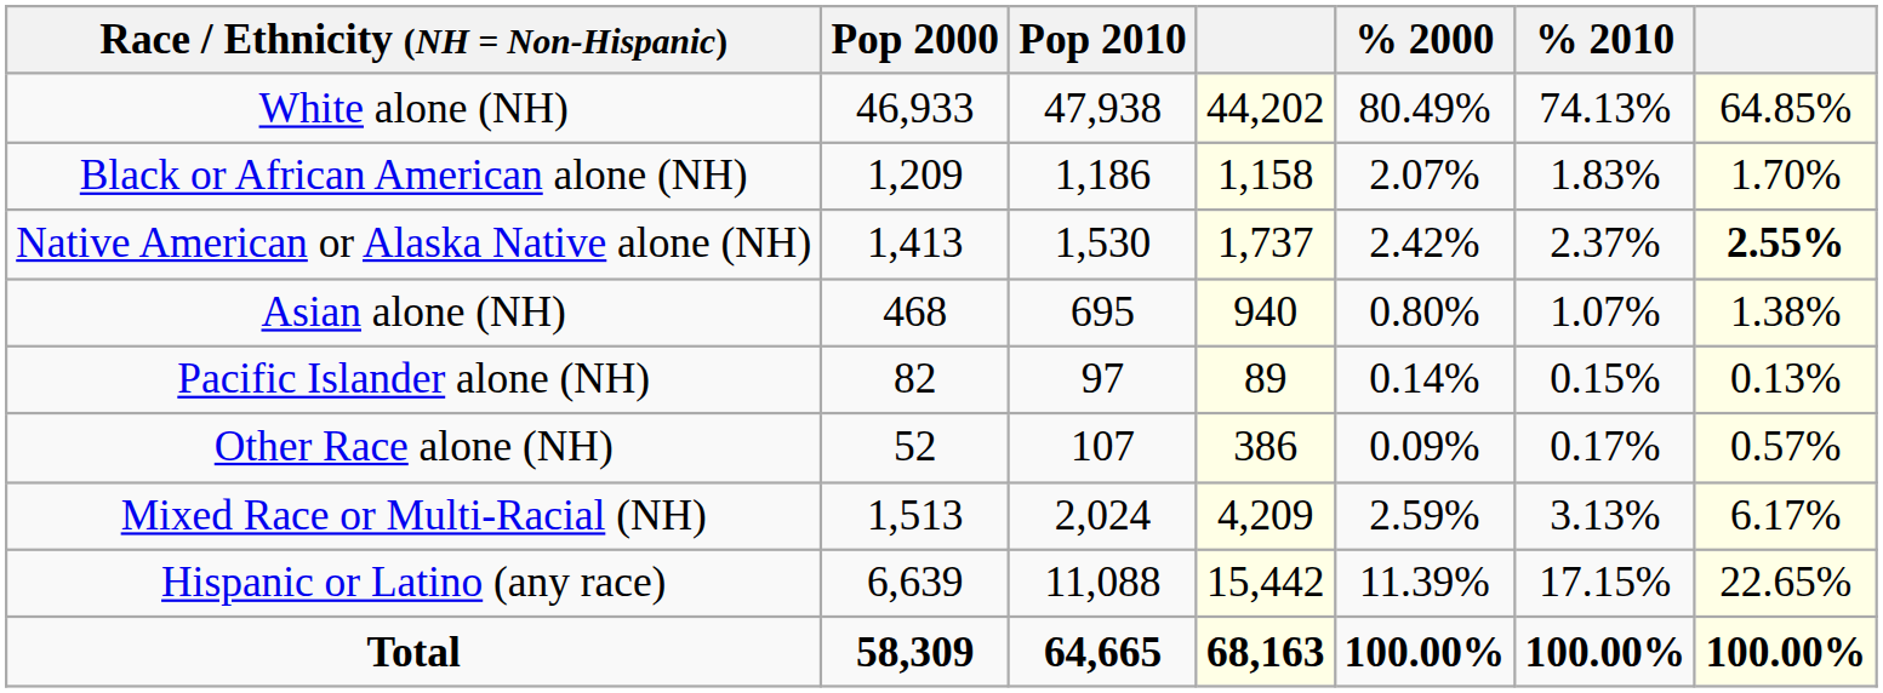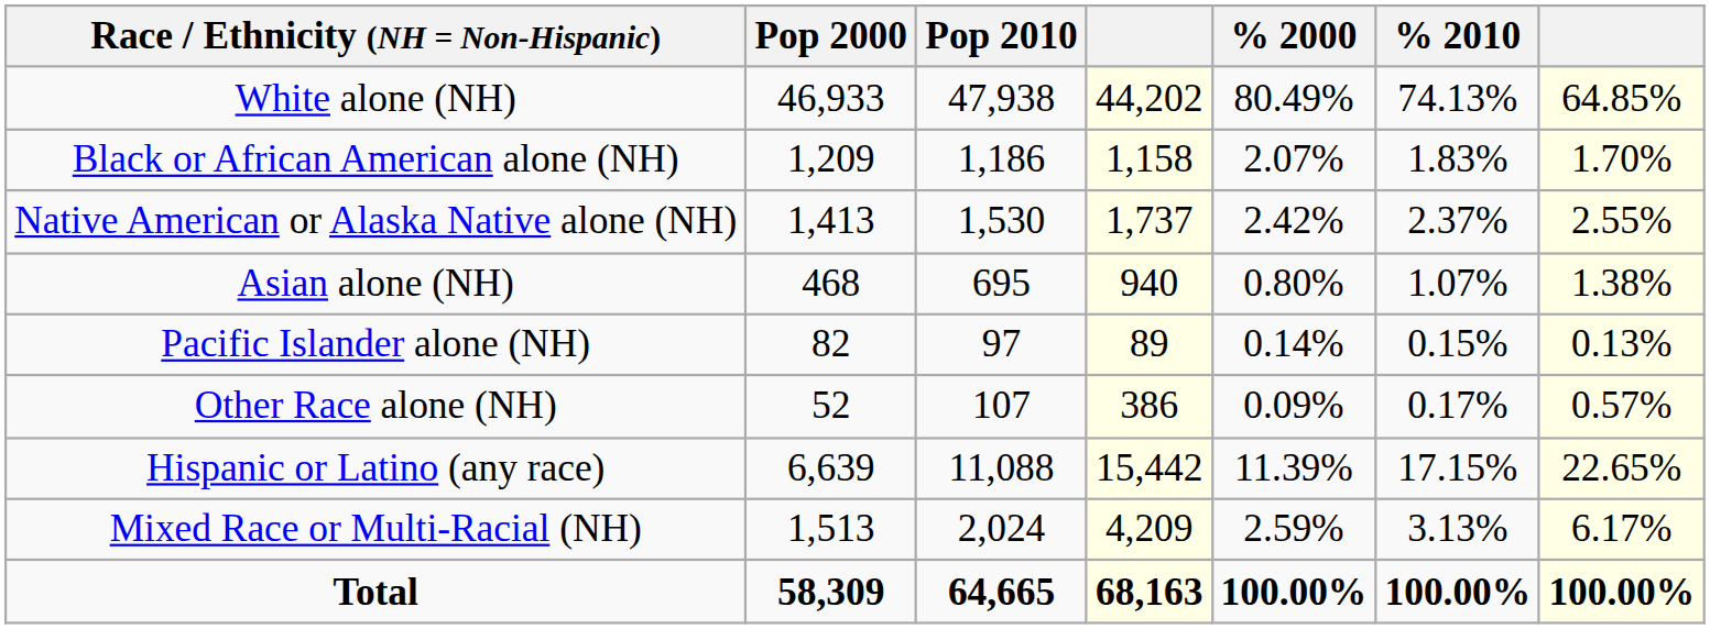Native American or Alaska Native alone (NH) | column 7: bold -> normal
rows swapped: Mixed Race or Multi-Racial (NH) <-> Hispanic or Latino (any race)
